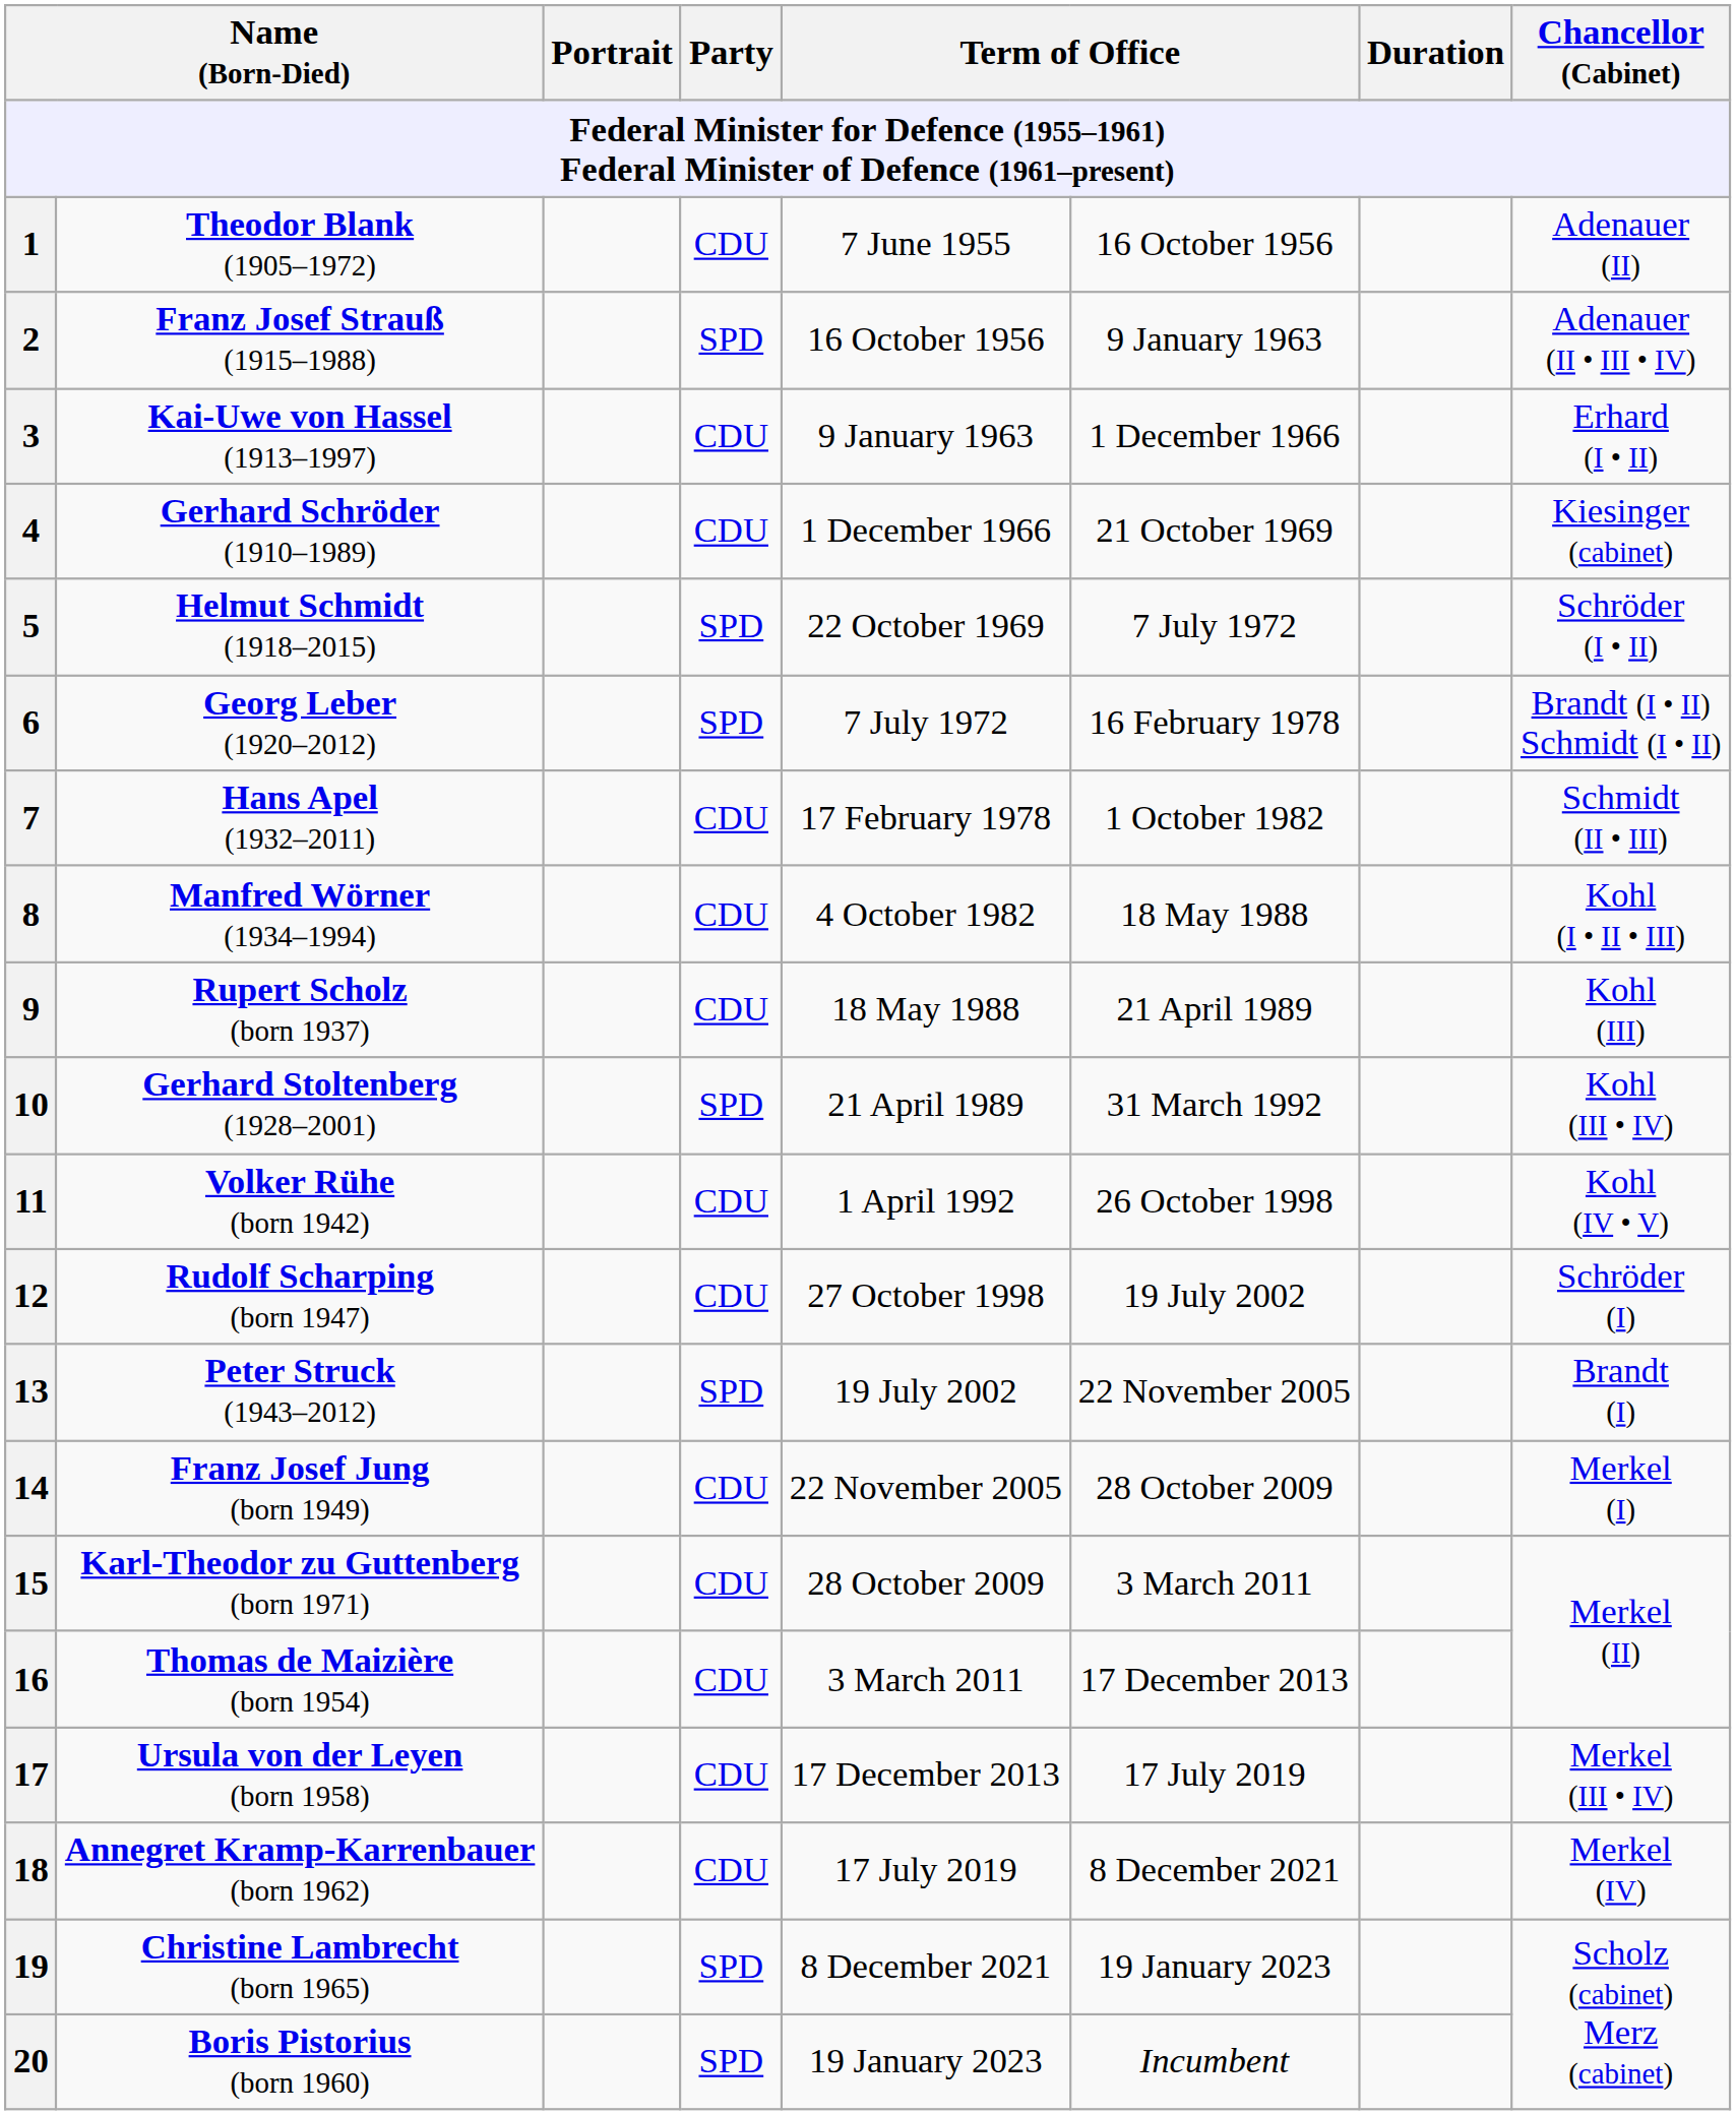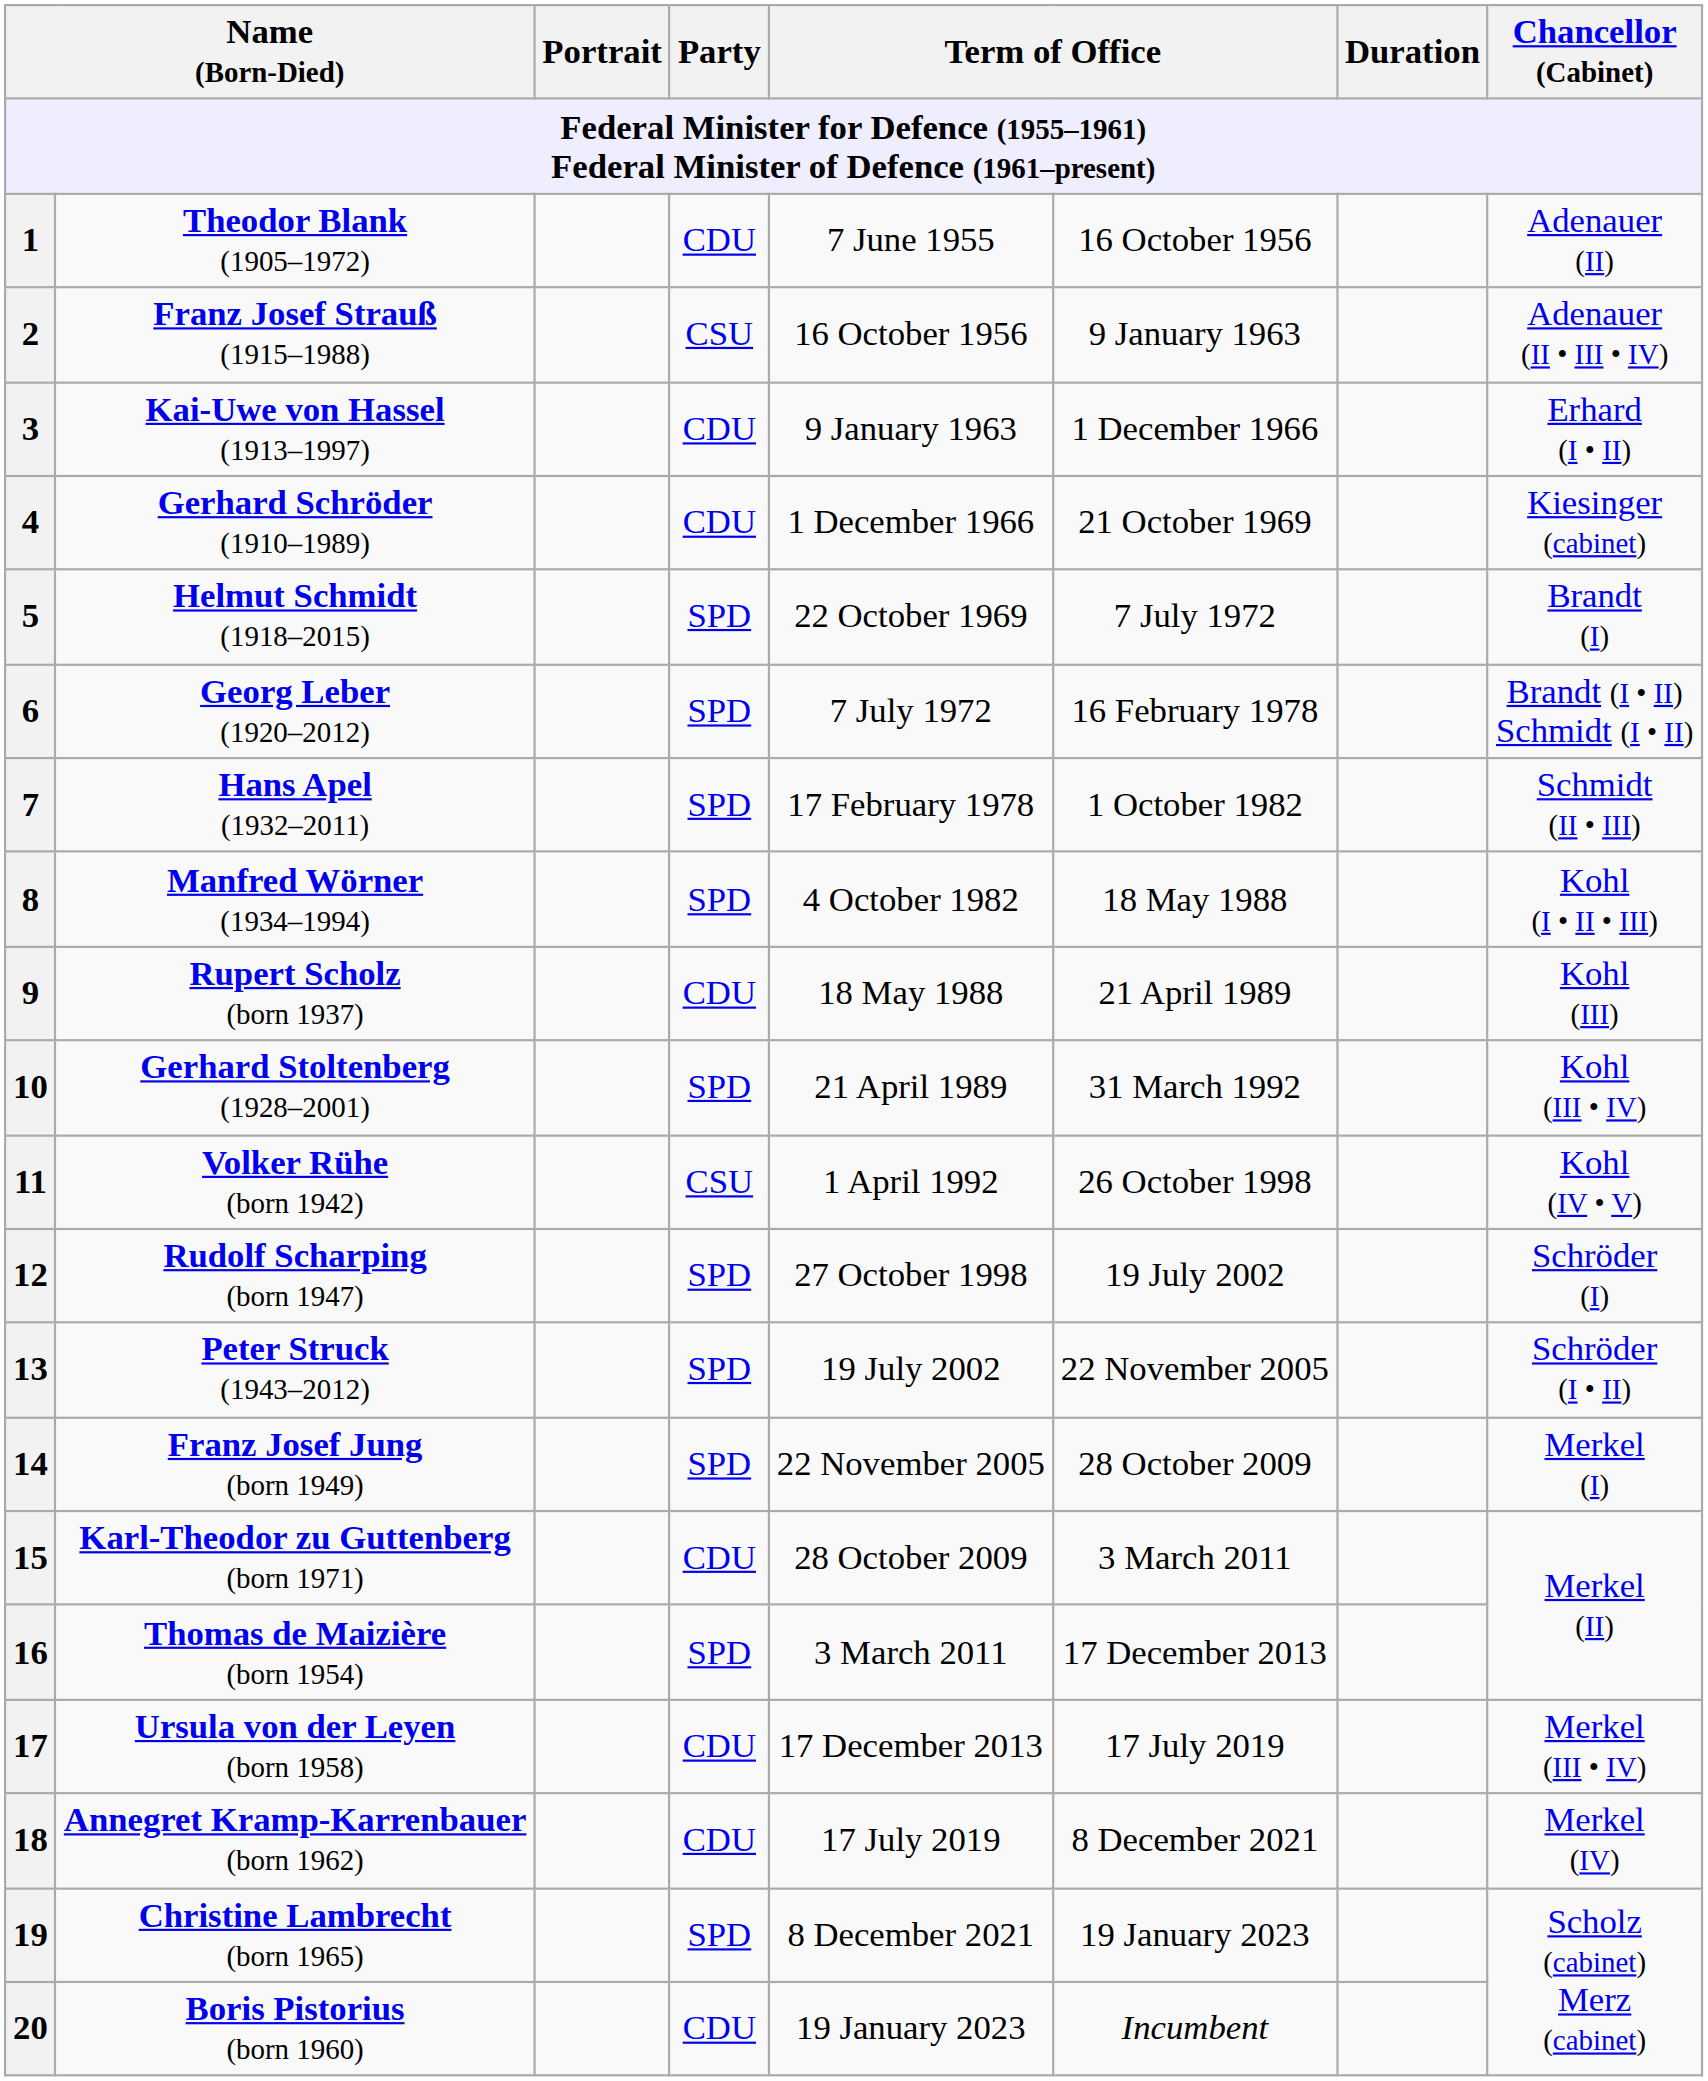2 | Party: SPD -> CSU
5 | Chancellor (Cabinet): Schröder (I • II) -> Brandt (I)
7 | Party: CDU -> SPD
8 | Party: CDU -> SPD
11 | Party: CDU -> CSU
12 | Party: CDU -> SPD
13 | Chancellor (Cabinet): Brandt (I) -> Schröder (I • II)
14 | Party: CDU -> SPD
16 | Party: CDU -> SPD
20 | Party: SPD -> CDU
